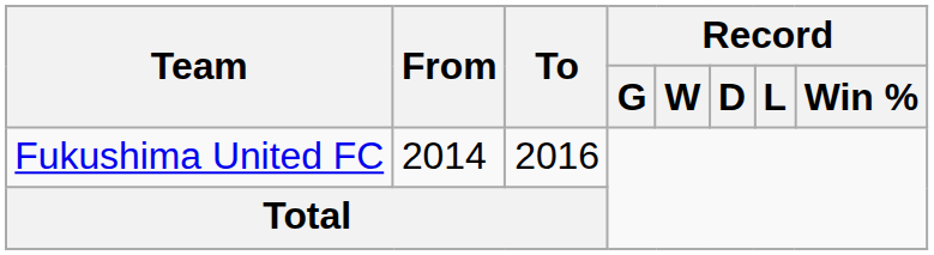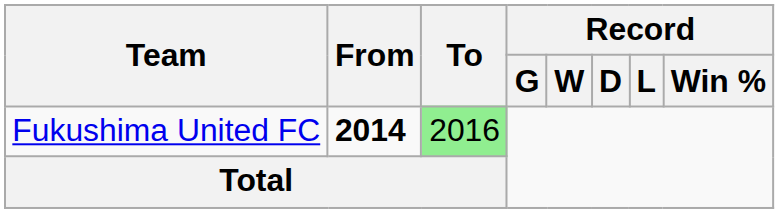Fukushima United FC | From: normal -> bold
Fukushima United FC | To: no background -> lightgreen background
